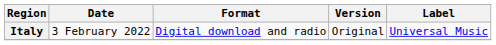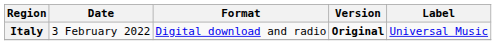Italy | Version: normal -> bold
